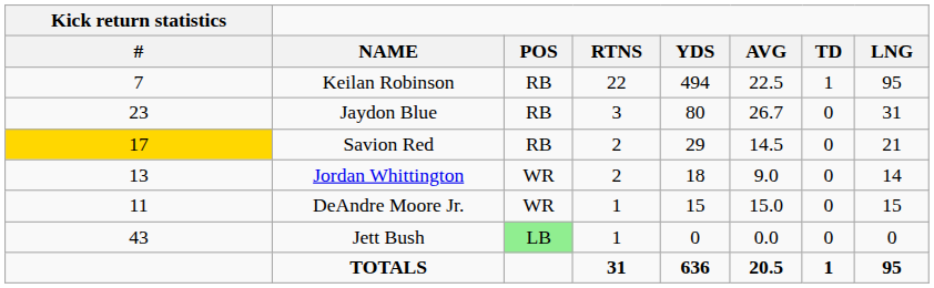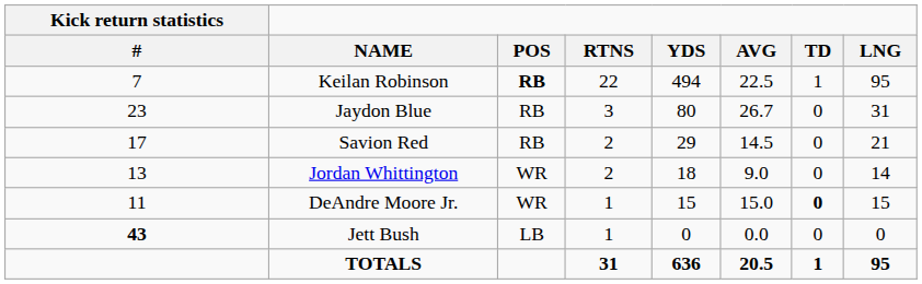Keilan Robinson | POS: normal -> bold
Savion Red | Kick return statistics / #: gold background -> no background
DeAndre Moore Jr. | TD: normal -> bold
Jett Bush | Kick return statistics / #: normal -> bold
Jett Bush | POS: lightgreen background -> no background
